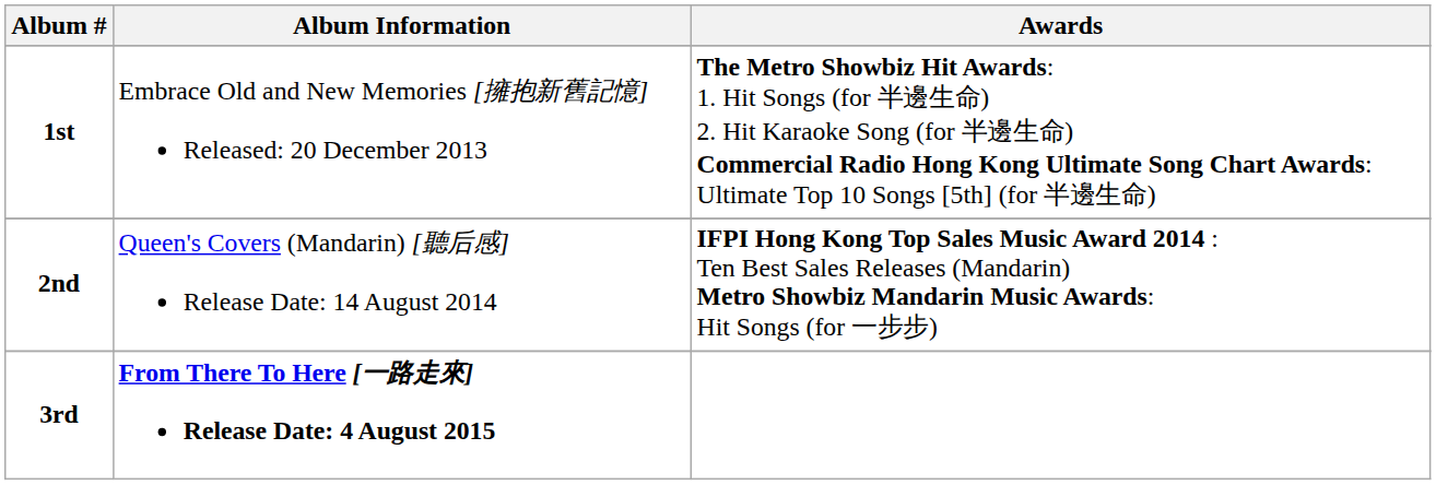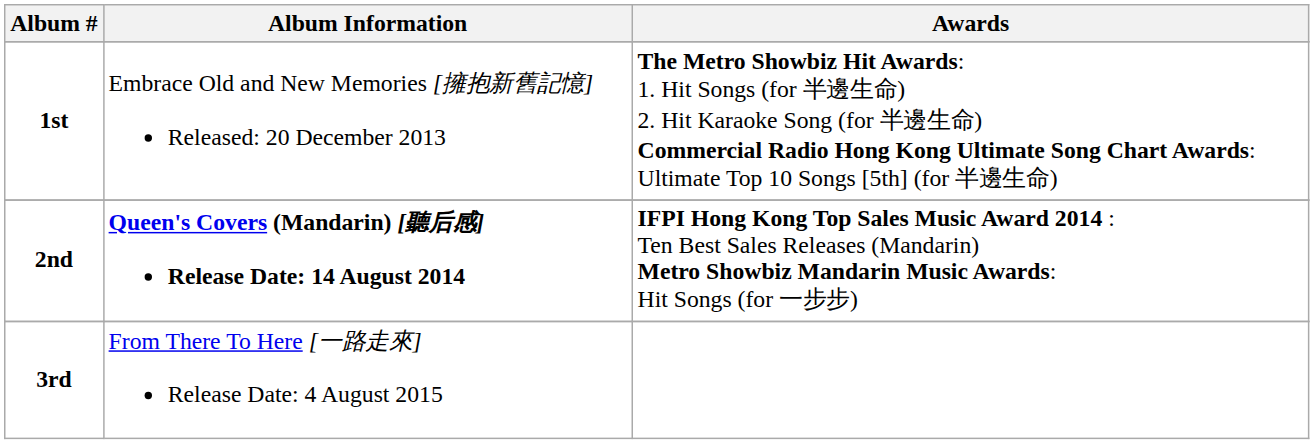2nd | Album Information: normal -> bold
3rd | Album Information: bold -> normal
